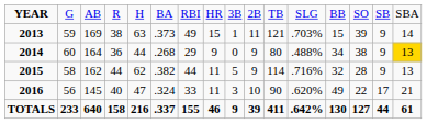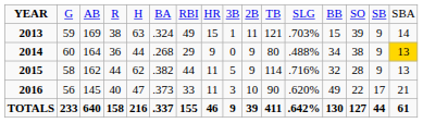2013 | column 6: .373 -> .324
2016 | column 6: .324 -> .373
